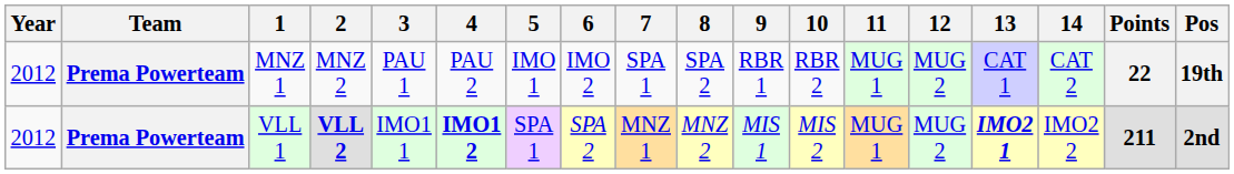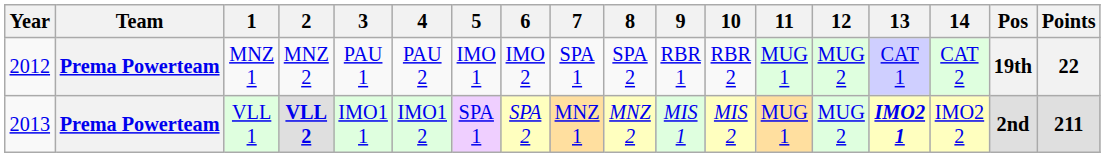columns swapped: Pos <-> Points
VLL 1 | Year: 2012 -> 2013
VLL 1 | 4: bold -> normal
